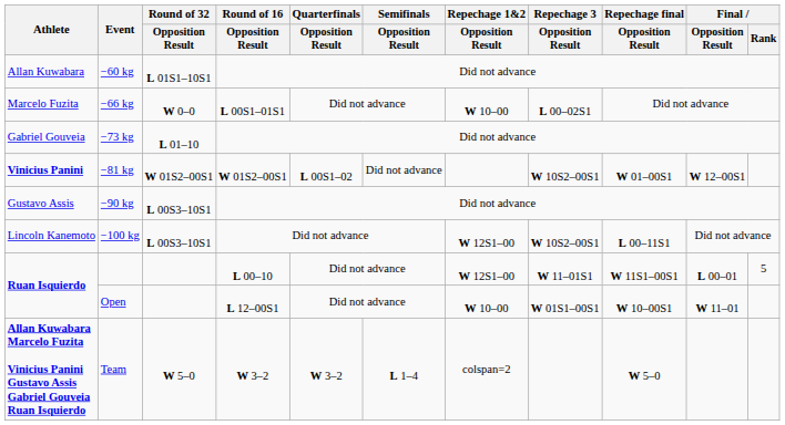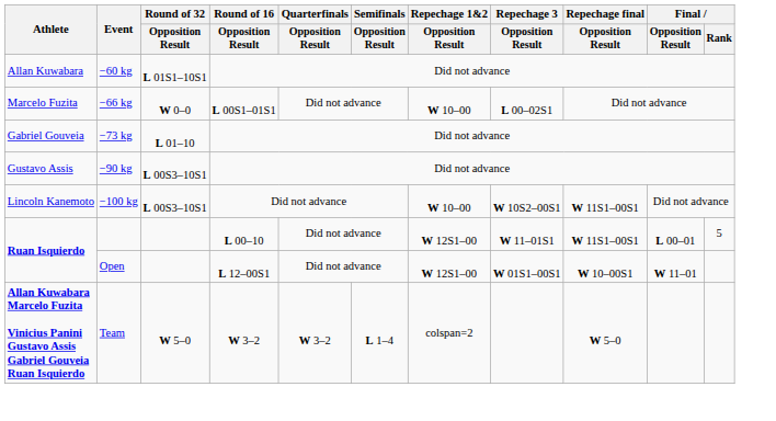- row: Vinicius Panini | −81 kg | W 01S2–00S1 | W 01S2–00S1 | L 00S1–02 | Did not advance | W 10S2–00S1 | W 01–00S1 | W 12–00S1
−100 kg | Repechage 1&2 / Opposition Result: W 12S1–00 -> W 10–00
−100 kg | Repechage final / Opposition Result: L 00–11S1 -> W 11S1–00S1
Open | Repechage 1&2 / Opposition Result: W 10–00 -> W 12S1–00
